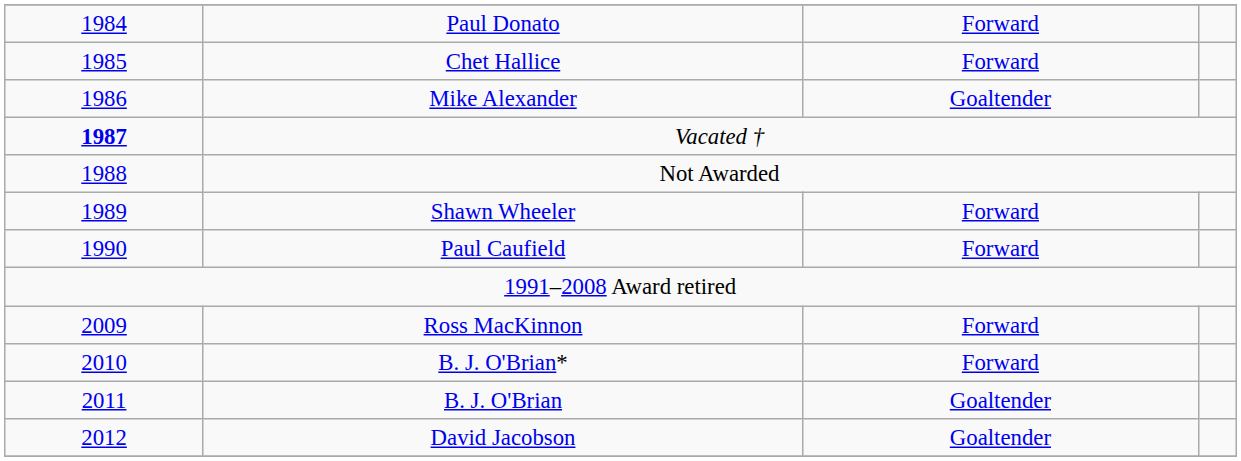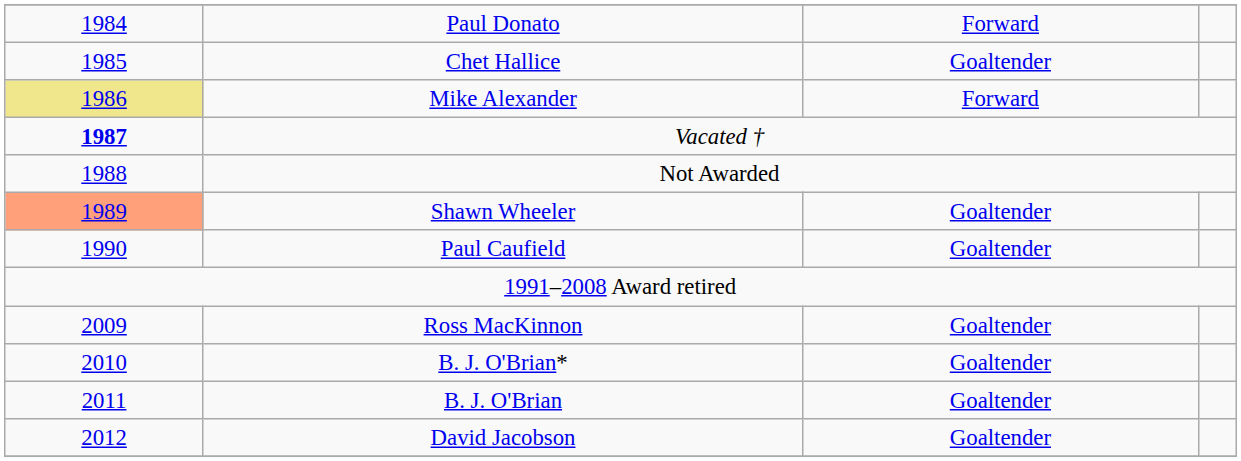Chet Hallice | column 3: Forward -> Goaltender
Mike Alexander | column 1: no background -> khaki background
Mike Alexander | column 3: Goaltender -> Forward
Shawn Wheeler | column 1: no background -> lightsalmon background
Shawn Wheeler | column 3: Forward -> Goaltender
Paul Caufield | column 3: Forward -> Goaltender
Ross MacKinnon | column 3: Forward -> Goaltender
B. J. O'Brian* | column 3: Forward -> Goaltender
